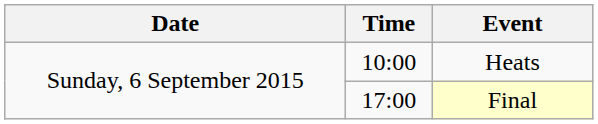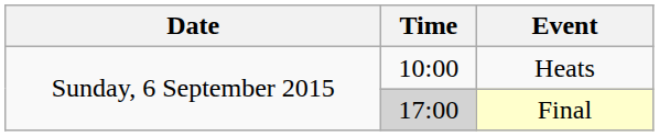Final | Time: no background -> lightgrey background
